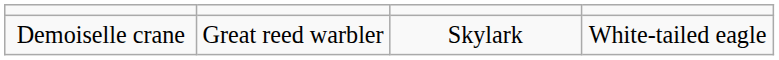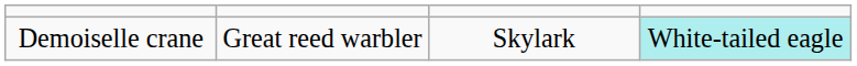Demoiselle crane | column 4: no background -> paleturquoise background
